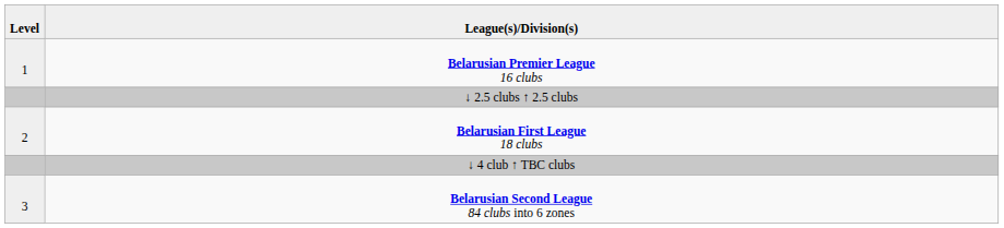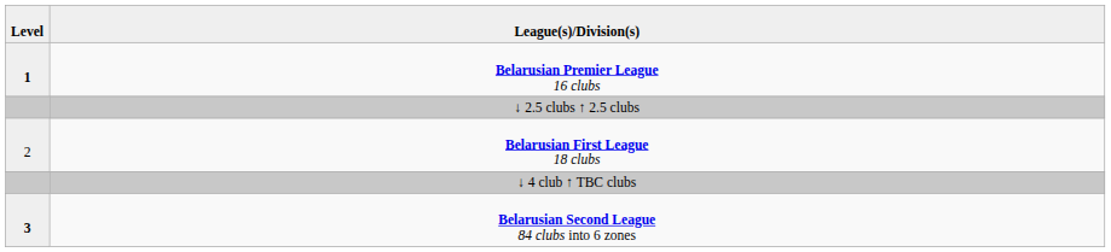Belarusian Premier League 16 clubs | column 1: normal -> bold
Belarusian Second League 84 clubs into 6 zones | column 1: normal -> bold
